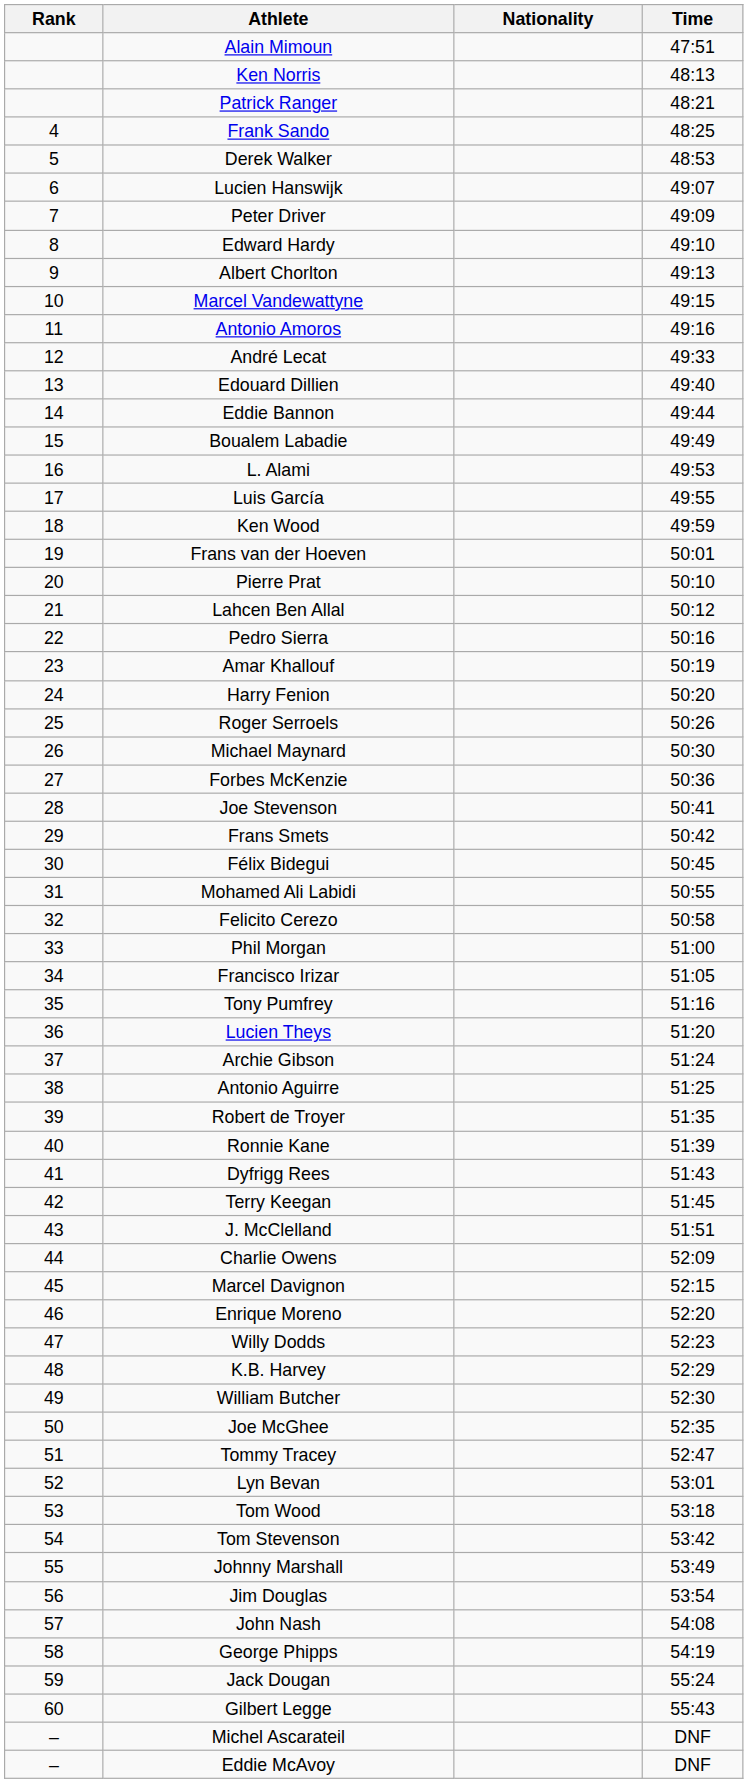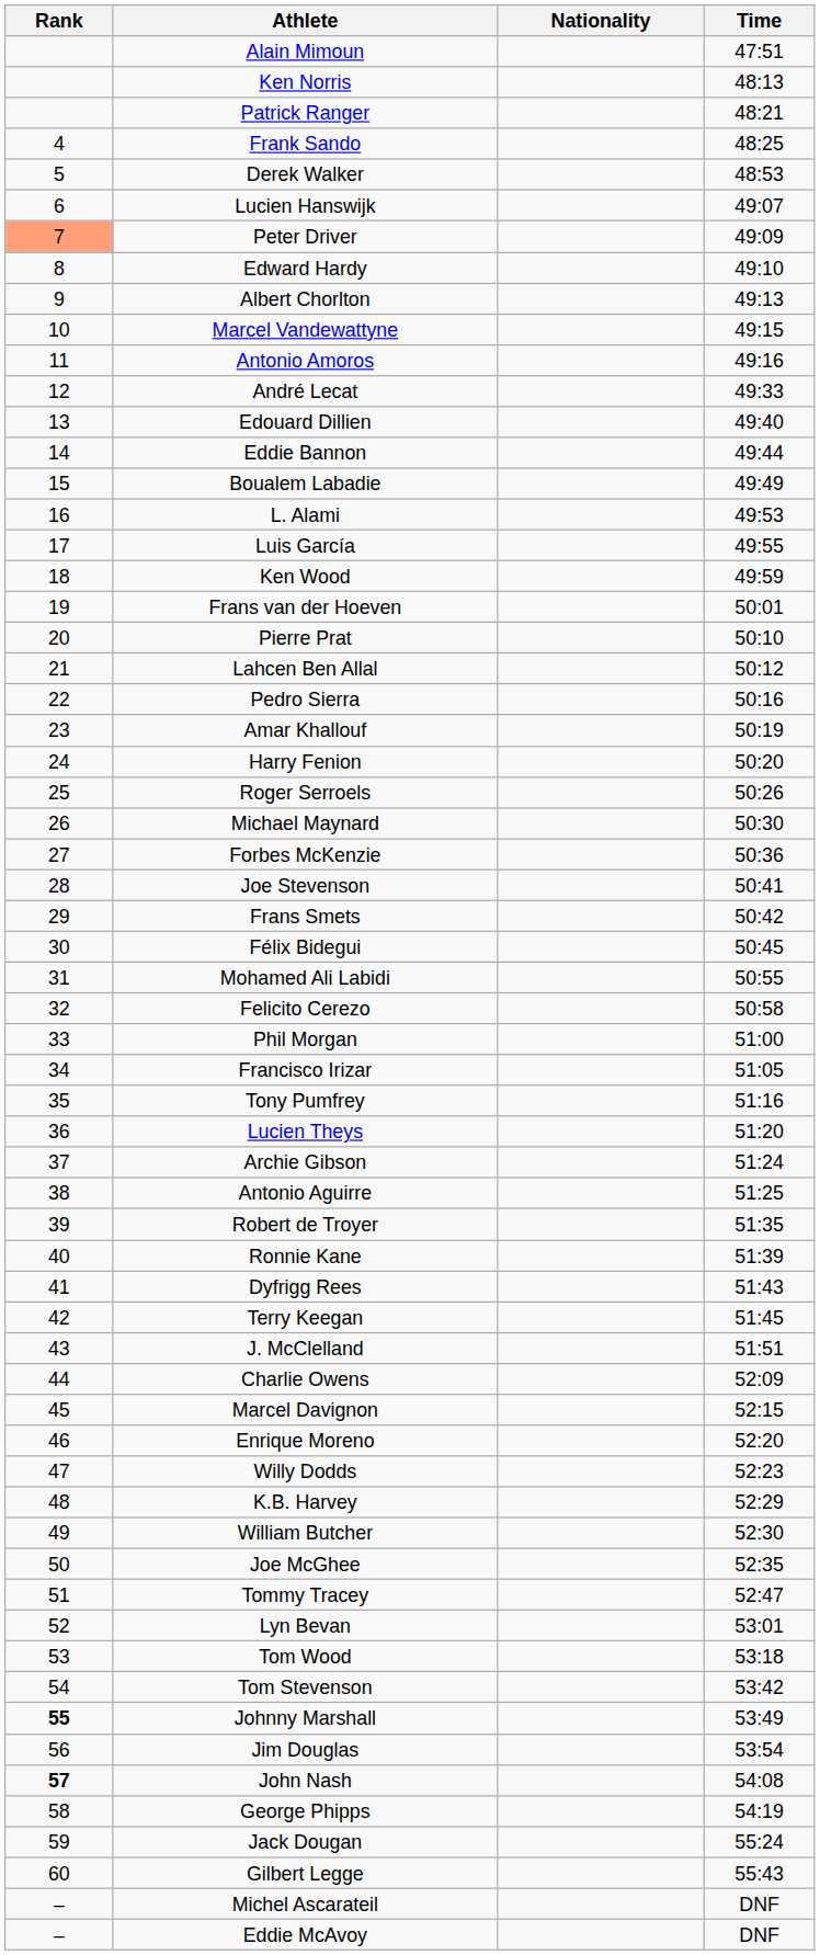Peter Driver | Rank: no background -> lightsalmon background
Johnny Marshall | Rank: normal -> bold
John Nash | Rank: normal -> bold
